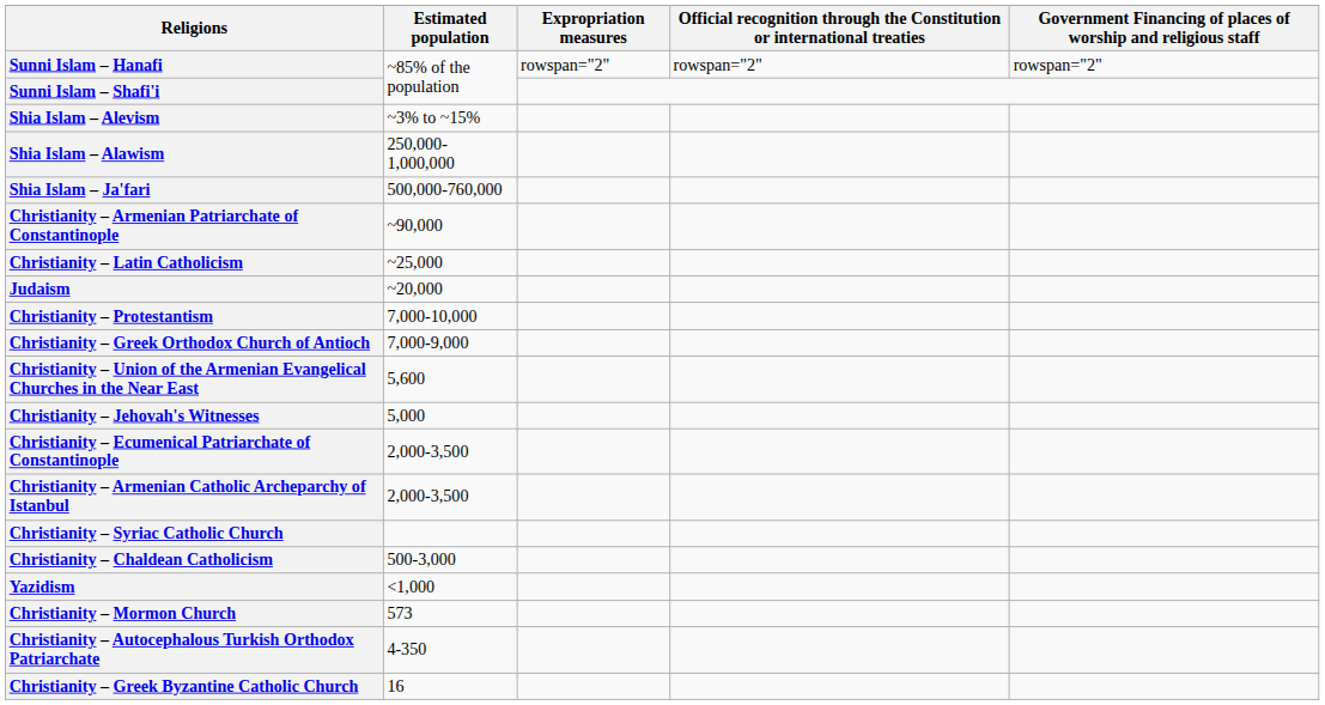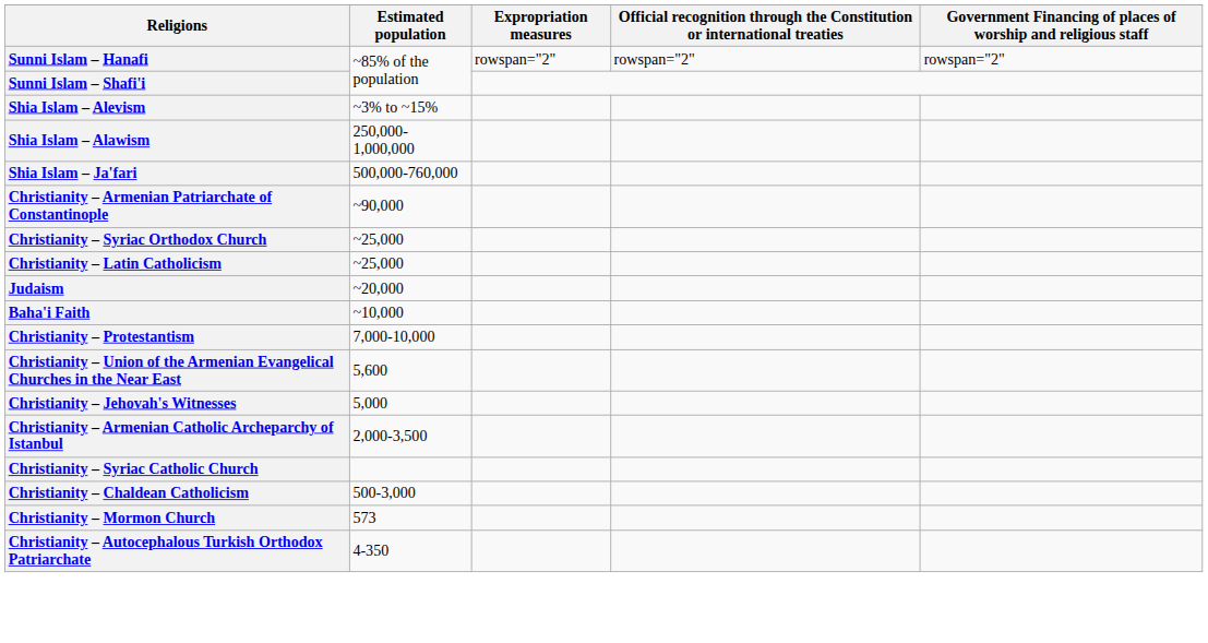+ row: Christianity – Syriac Orthodox Church | ~25,000
+ row: Baha'i Faith | ~10,000
- row: Christianity – Greek Orthodox Church of Antioch | 7,000-9,000
- row: Christianity – Ecumenical Patriarchate of Constantinople | 2,000-3,500
- row: Yazidism | <1,000
- row: Christianity – Greek Byzantine Catholic Church | 16
